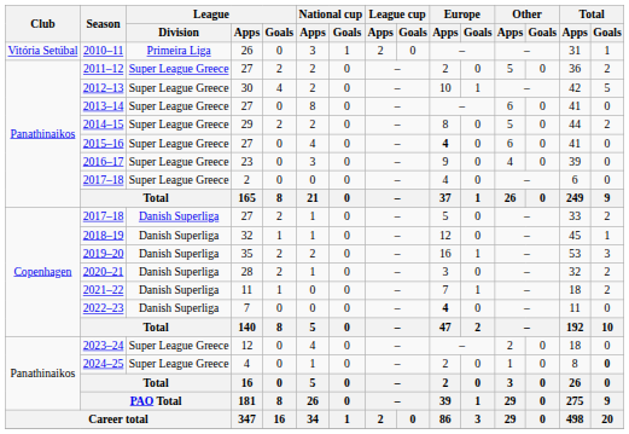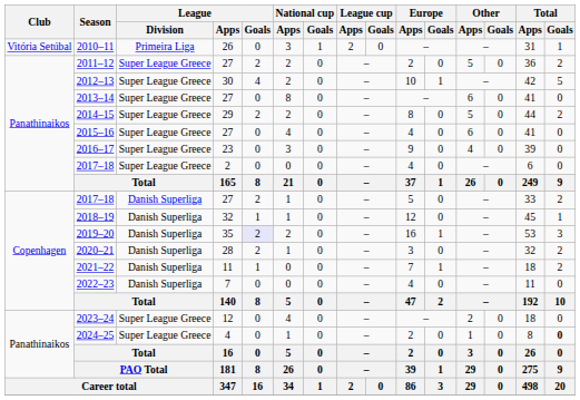2015–16 | Europe / Apps: bold -> normal
2019–20 | League / Goals: no background -> lavender background
2022–23 | Europe / Apps: bold -> normal
